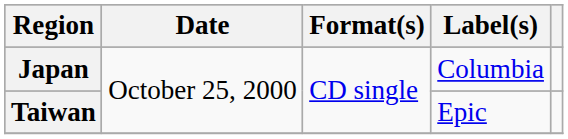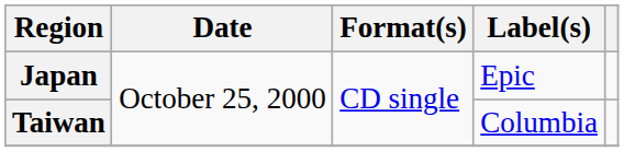Japan | Label(s): Columbia -> Epic
Taiwan | Label(s): Epic -> Columbia
